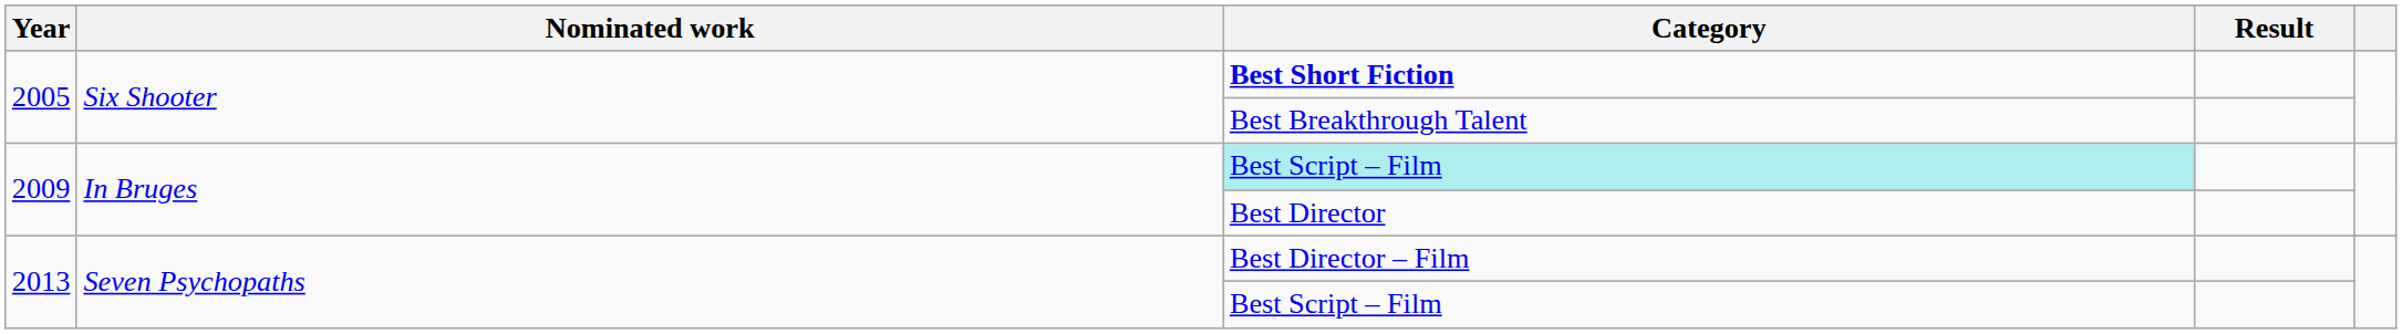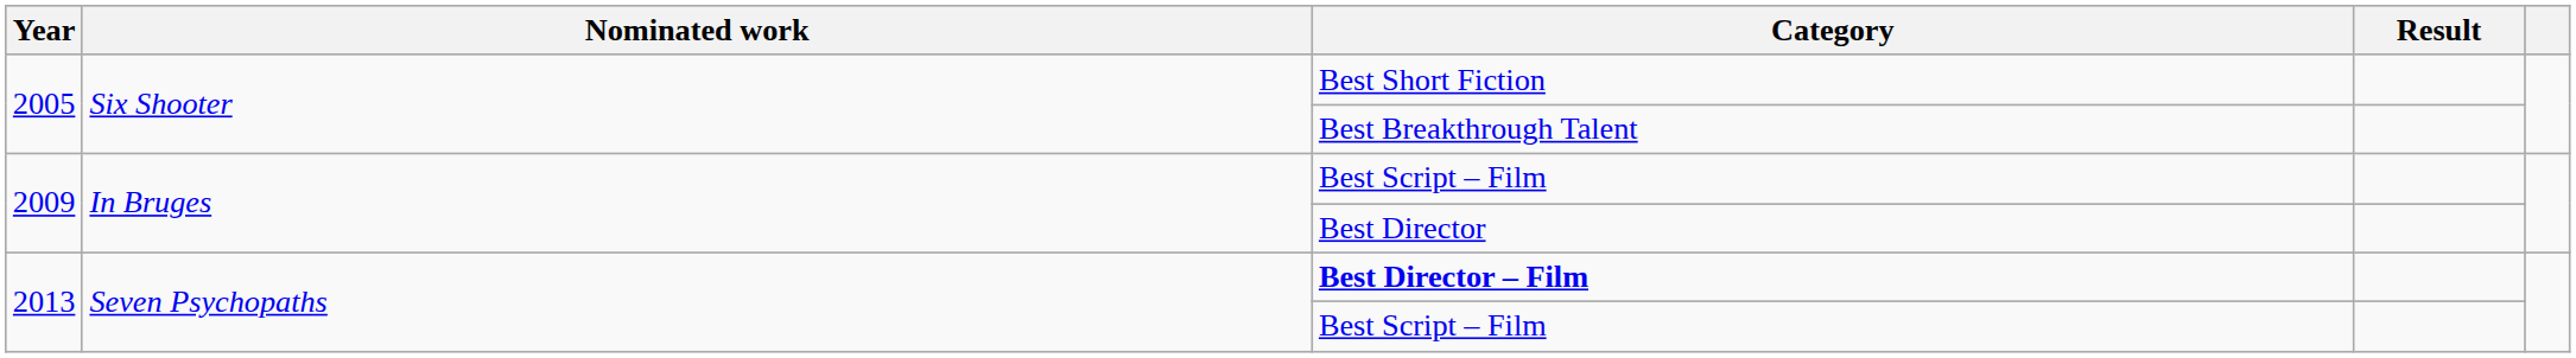Best Short Fiction | Category: bold -> normal
2009 / Best Script – Film | Category: paleturquoise background -> no background
Best Director – Film | Category: normal -> bold
